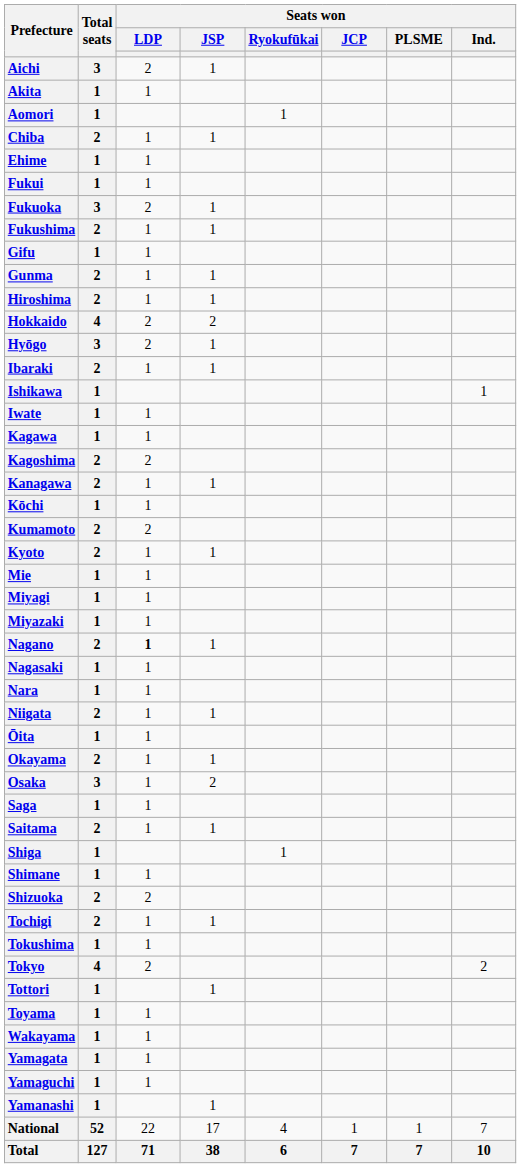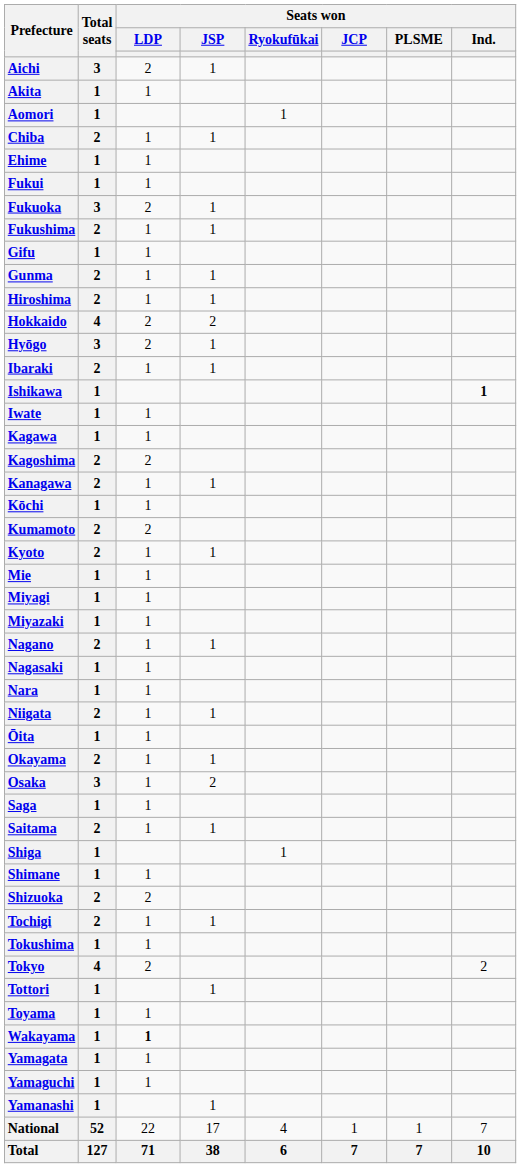Ishikawa | Seats won / Ind.: normal -> bold
Nagano | Seats won / LDP: bold -> normal
Wakayama | Seats won / LDP: normal -> bold
